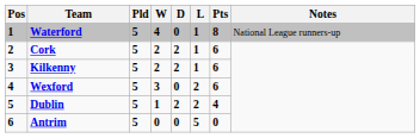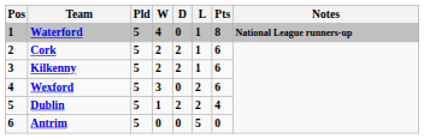Waterford | Notes: normal -> bold
